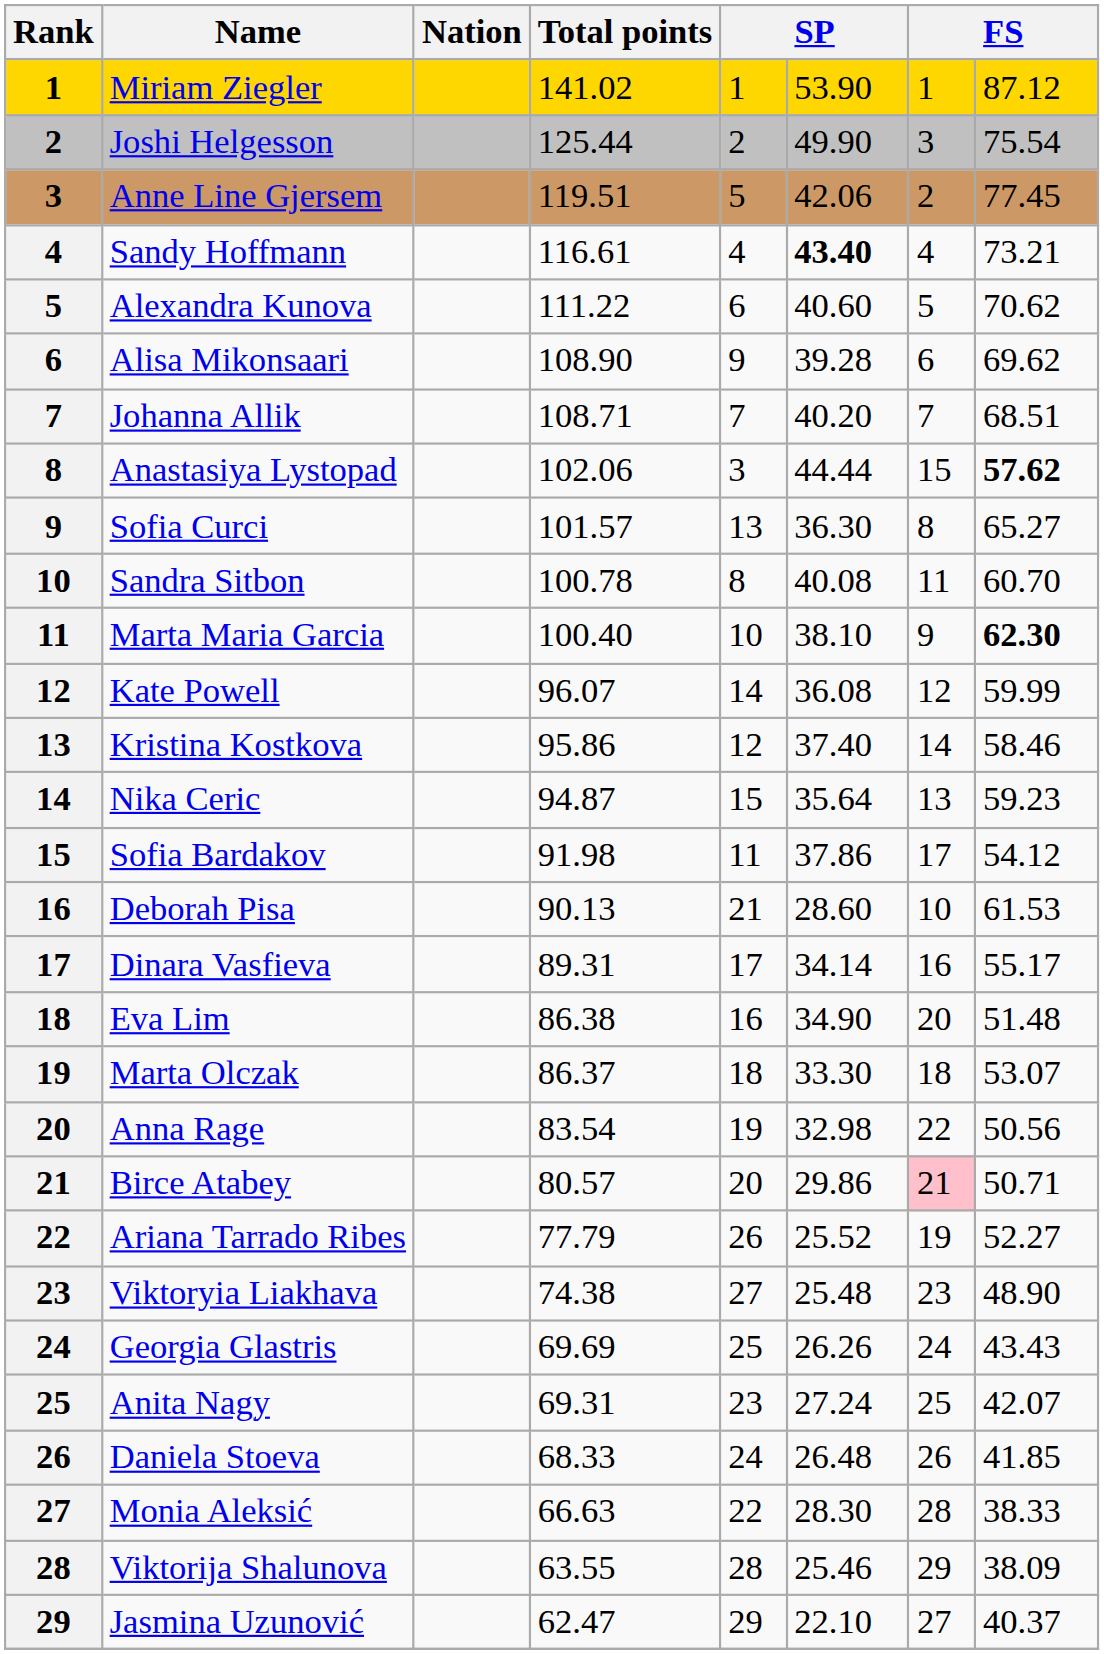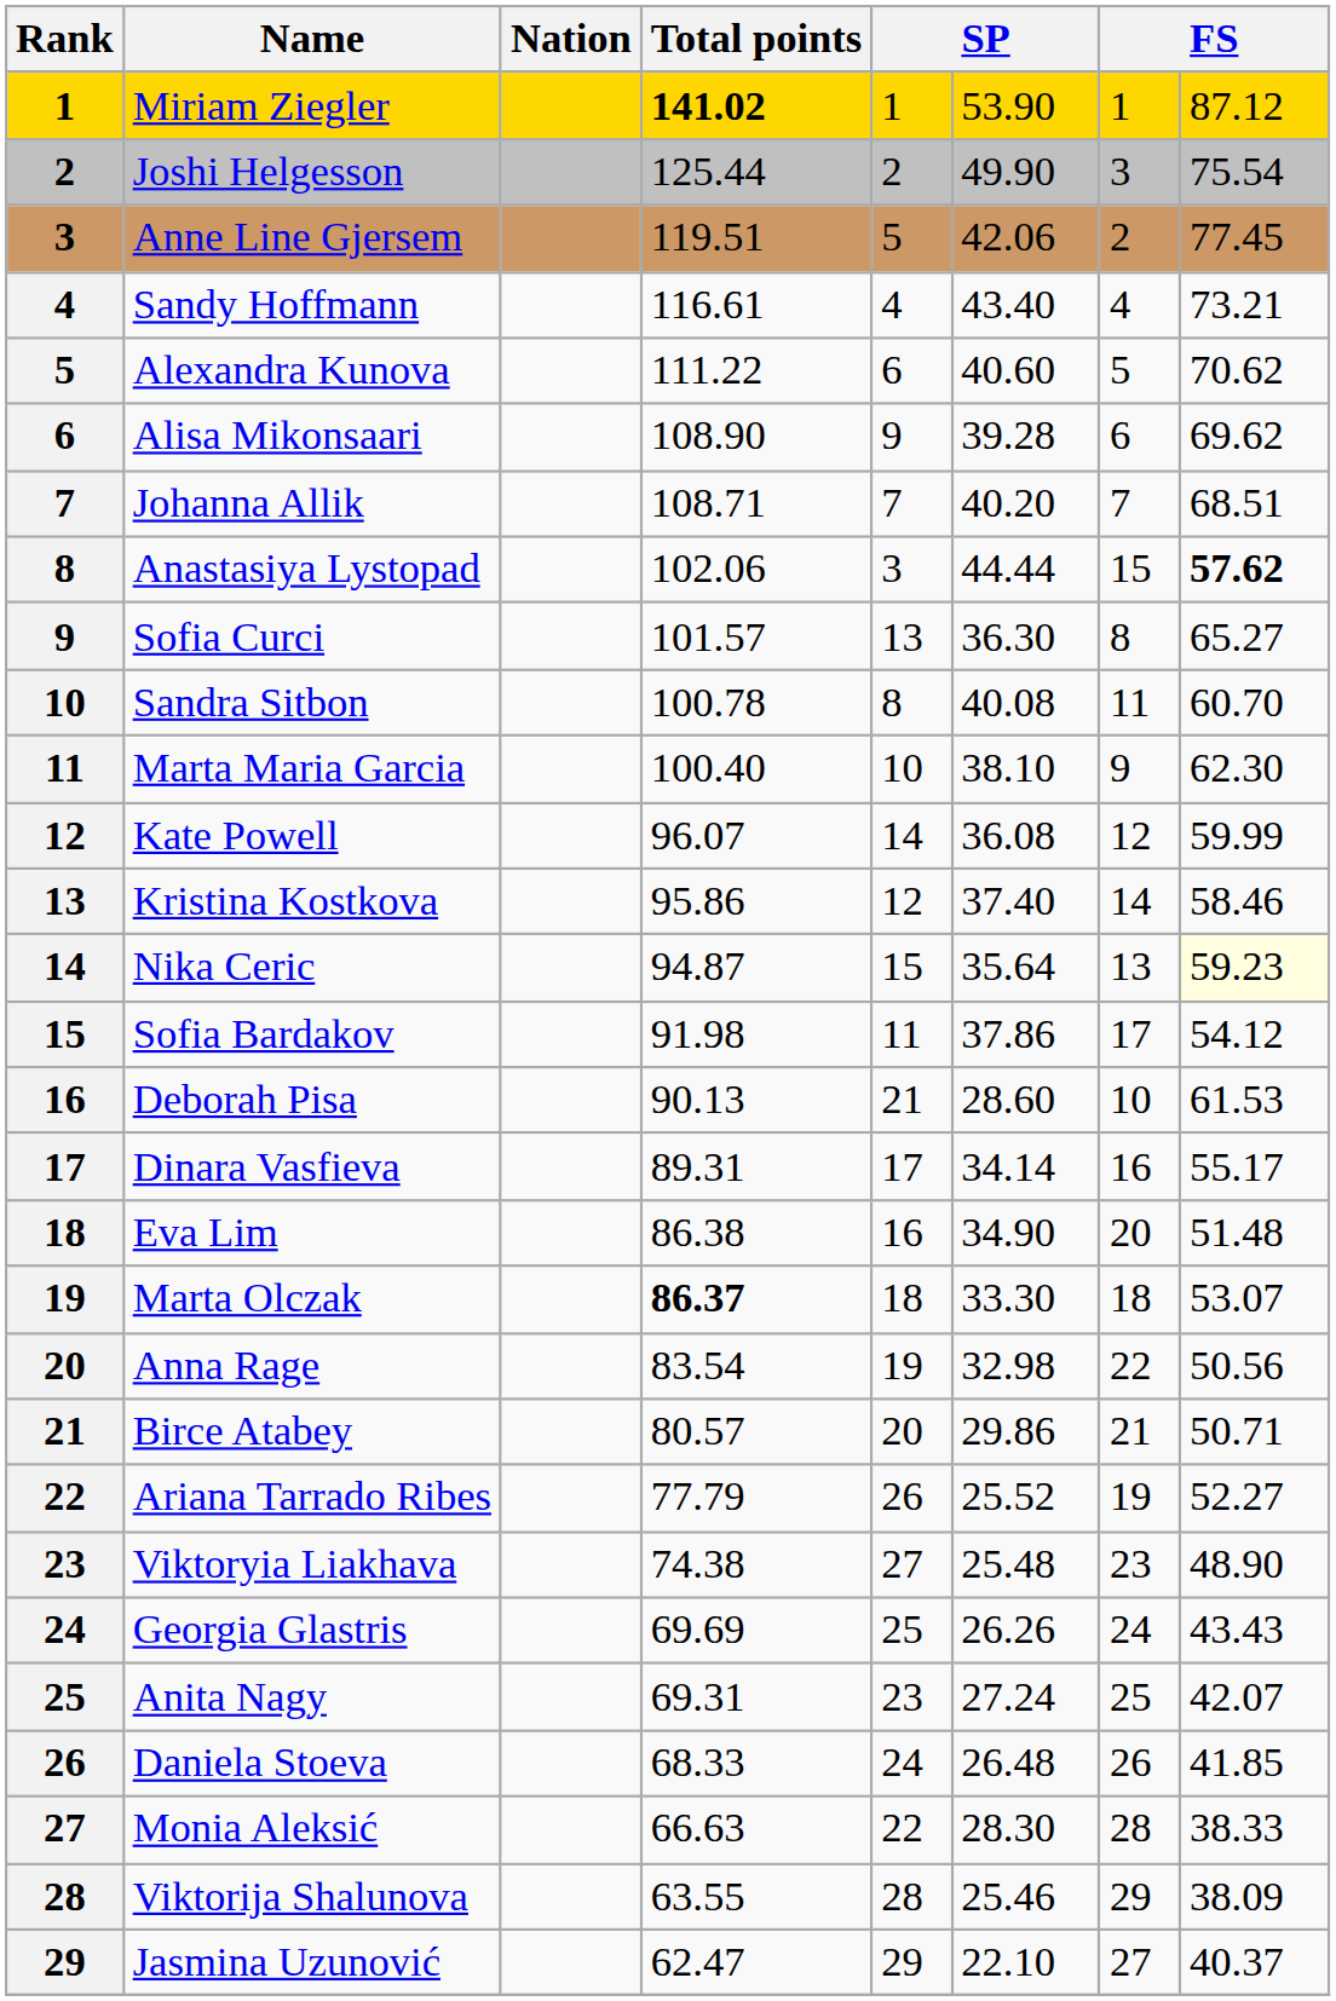Miriam Ziegler | Total points: normal -> bold
Sandy Hoffmann | column 6: bold -> normal
Marta Maria Garcia | column 8: bold -> normal
Nika Ceric | column 8: no background -> lightyellow background
Marta Olczak | Total points: normal -> bold
Birce Atabey | column 7: pink background -> no background
